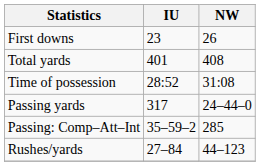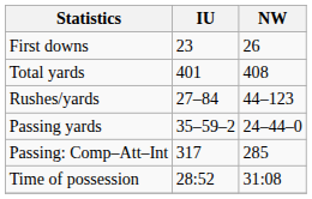rows swapped: Rushes/yards <-> Time of possession
Passing yards | IU: 317 -> 35–59–2
Passing: Comp–Att–Int | IU: 35–59–2 -> 317
